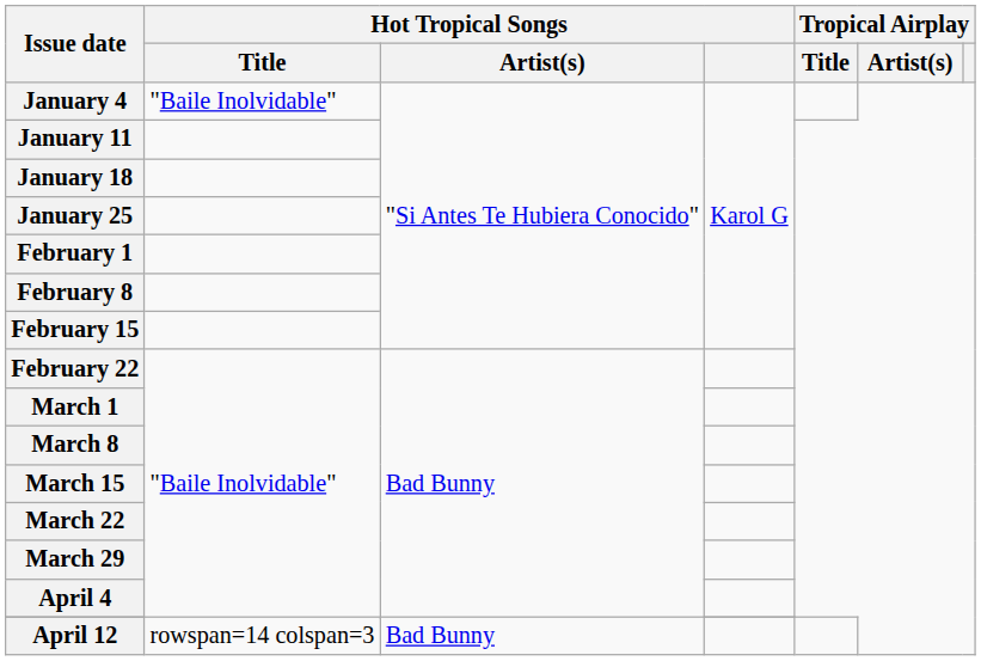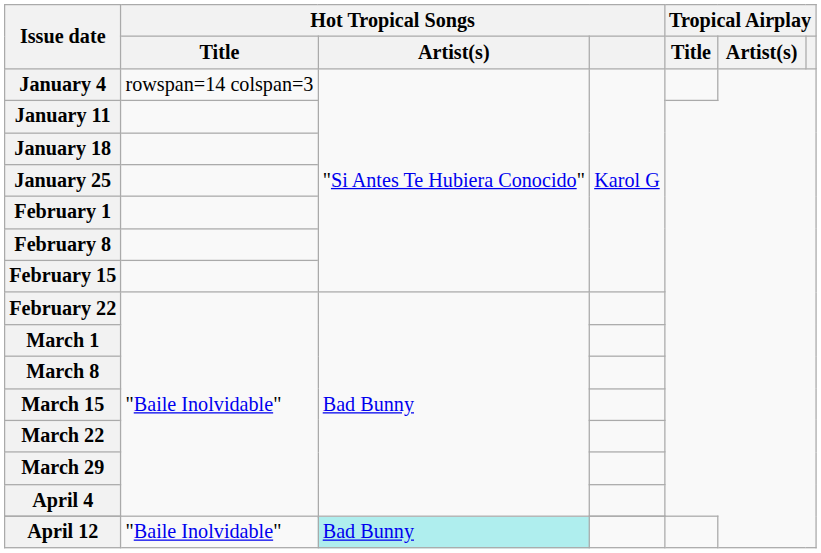January 4 | Hot Tropical Songs / Title: "Baile Inolvidable" -> rowspan=14 colspan=3
April 12 | Hot Tropical Songs / Title: rowspan=14 colspan=3 -> "Baile Inolvidable"
April 12 | Hot Tropical Songs / Artist(s): no background -> paleturquoise background
